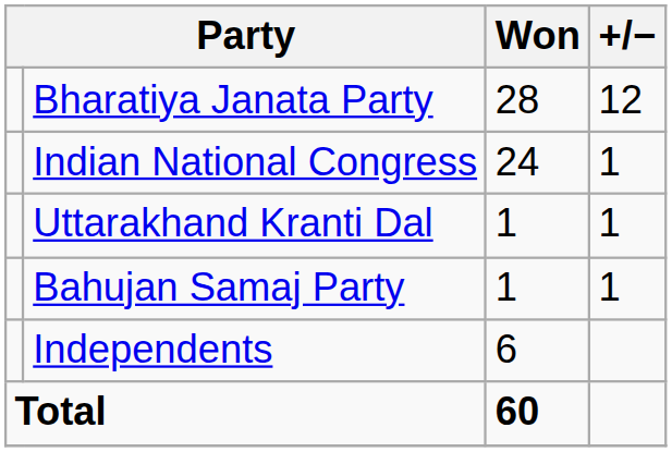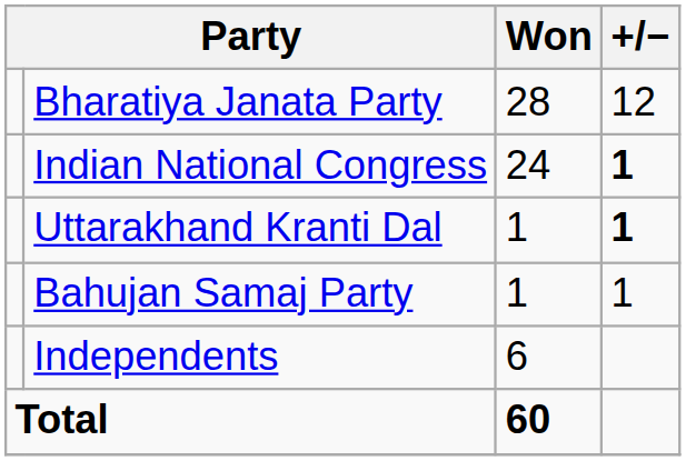Indian National Congress | +/−: normal -> bold
Uttarakhand Kranti Dal | +/−: normal -> bold
